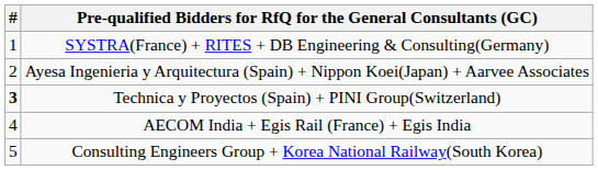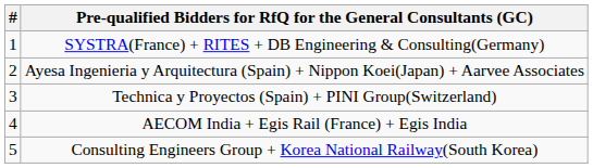Technica y Proyectos (Spain) + PINI Group(Switzerland) | #: bold -> normal
